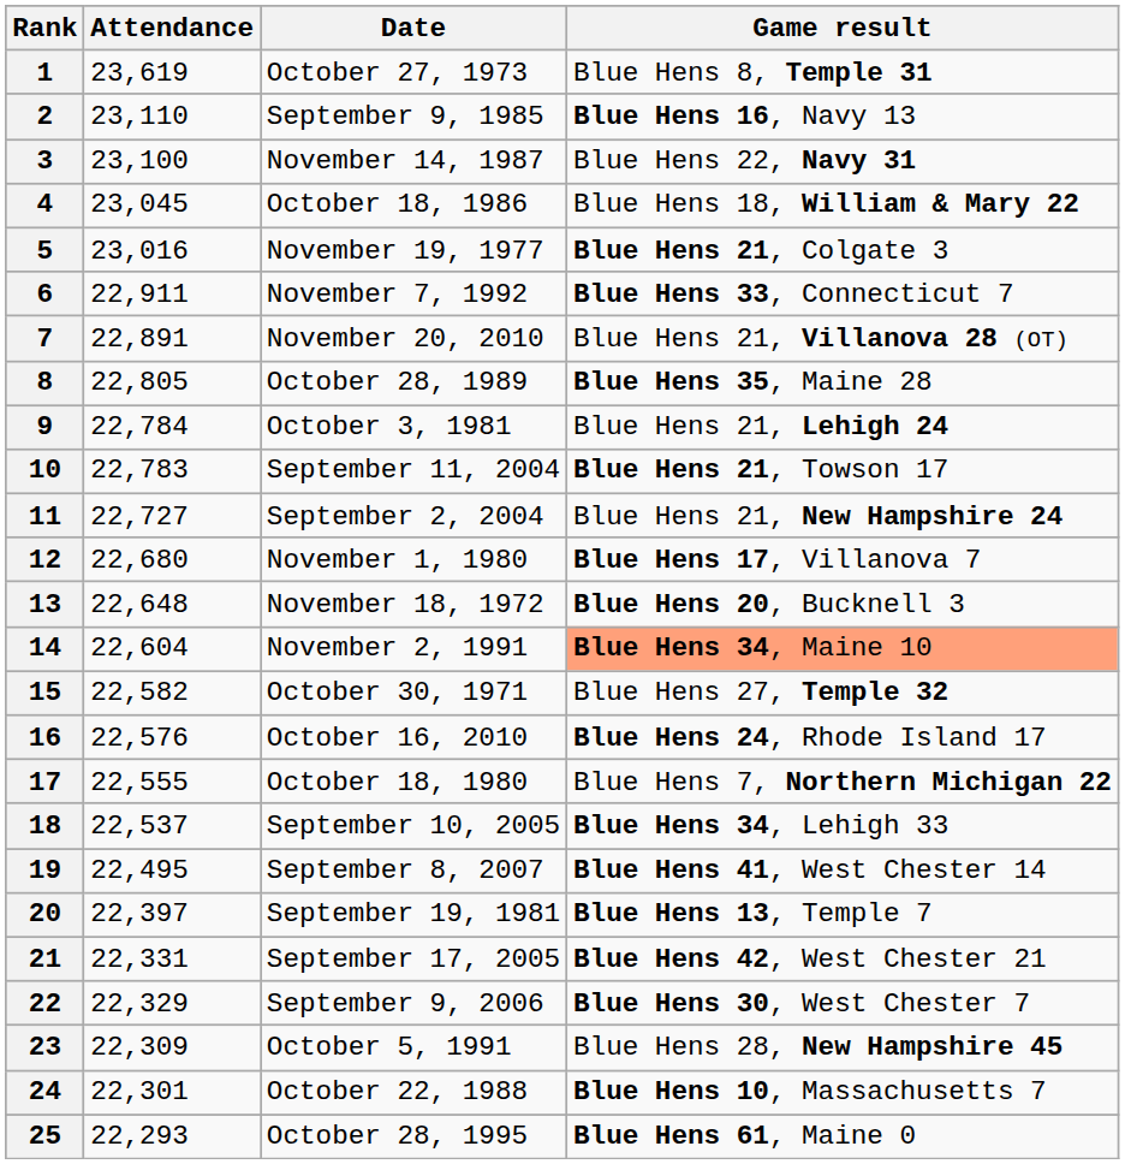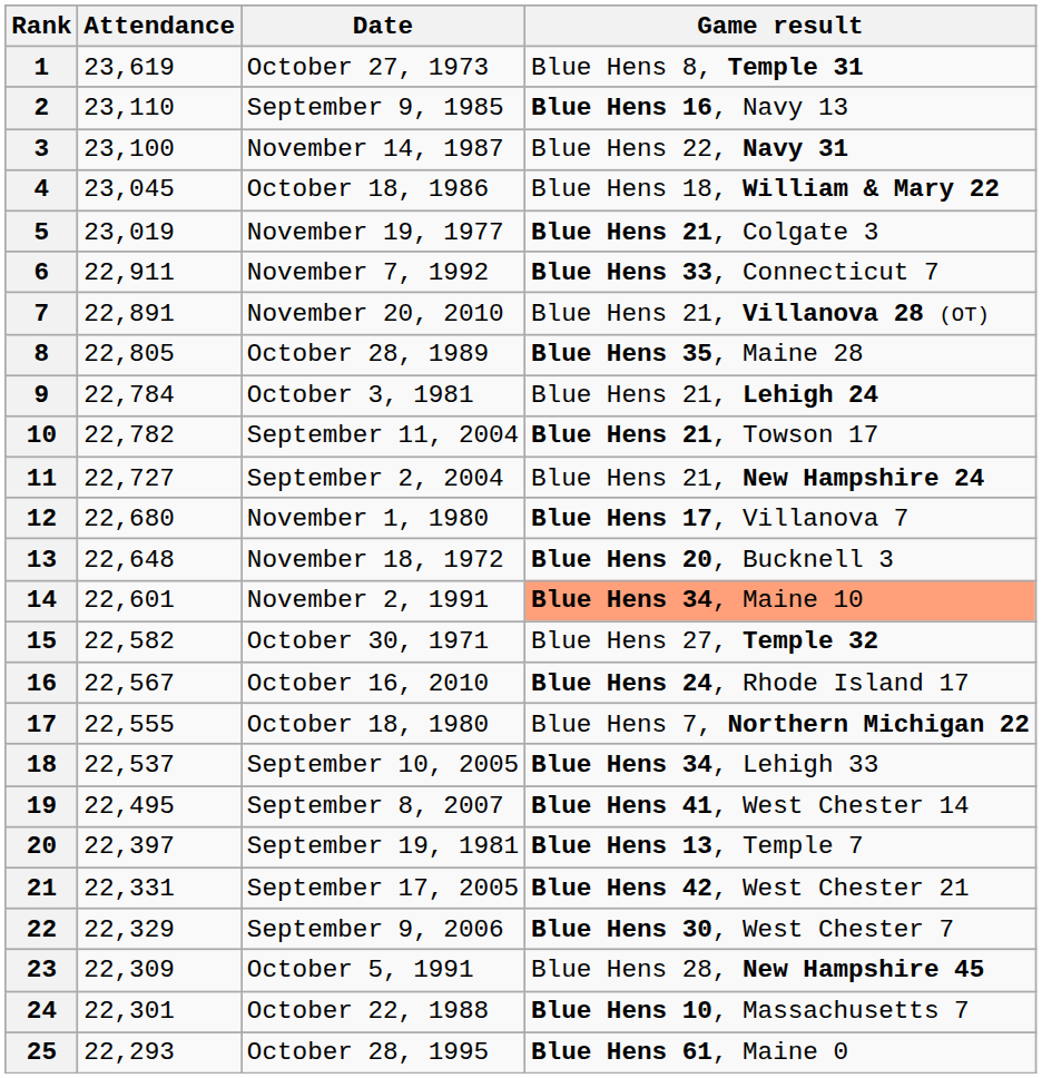5 | Attendance: 23,016 -> 23,019
10 | Attendance: 22,783 -> 22,782
14 | Attendance: 22,604 -> 22,601
16 | Attendance: 22,576 -> 22,567
